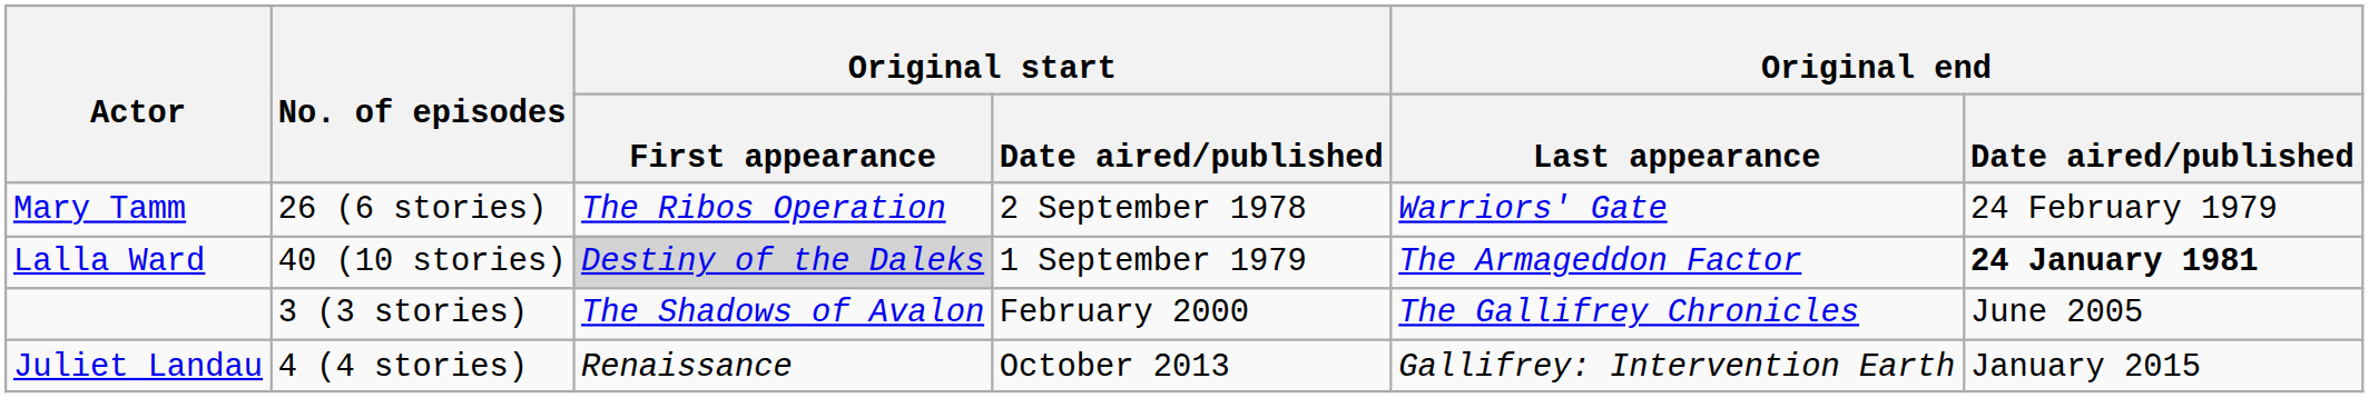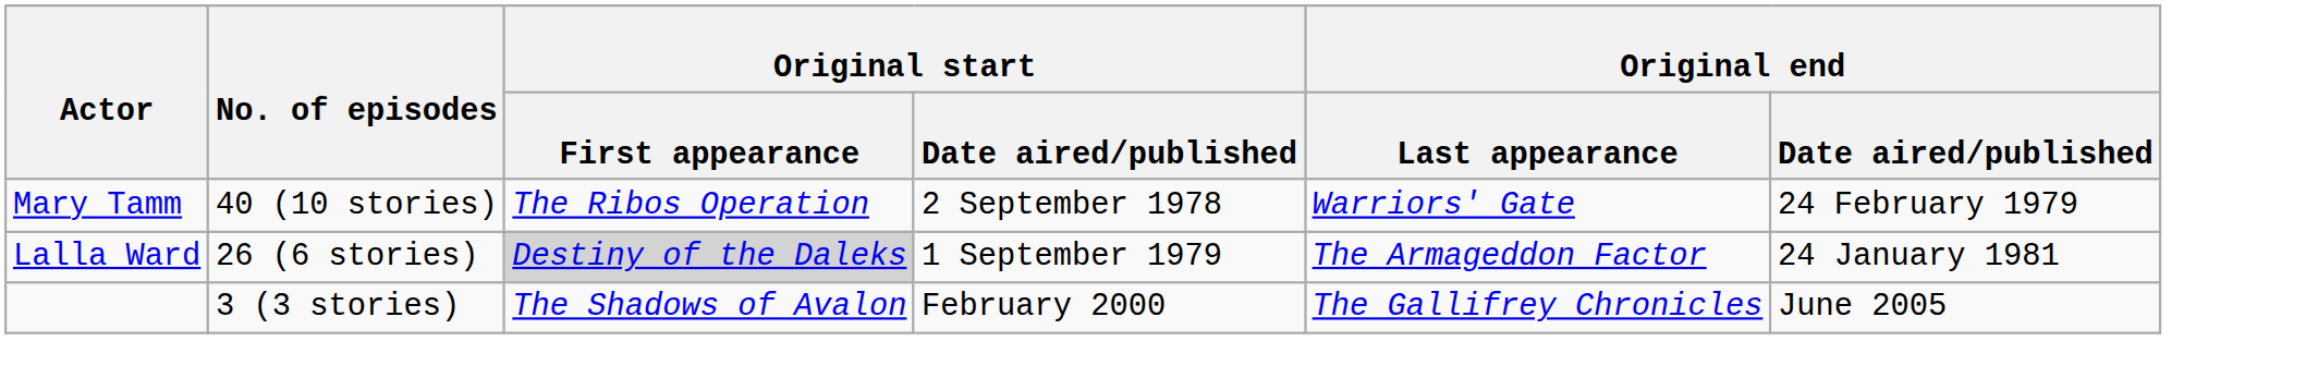Mary Tamm | No. of episodes: 26 (6 stories) -> 40 (10 stories)
Lalla Ward | No. of episodes: 40 (10 stories) -> 26 (6 stories)
Lalla Ward | Original end / Date aired/published: bold -> normal
- row: Juliet Landau | 4 (4 stories) | Renaissance | October 2013 | Gallifrey: Intervention Earth | January 2015
